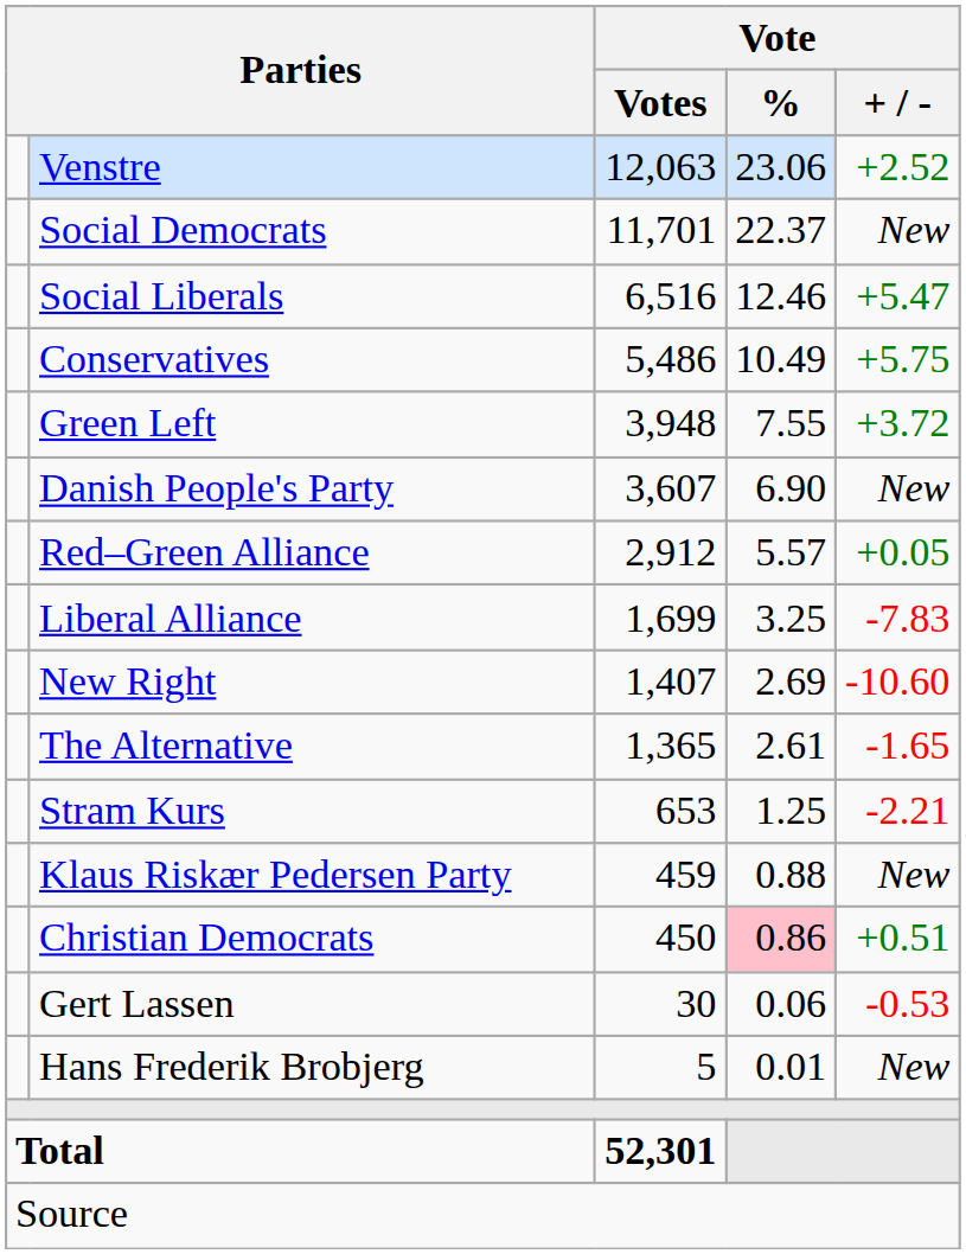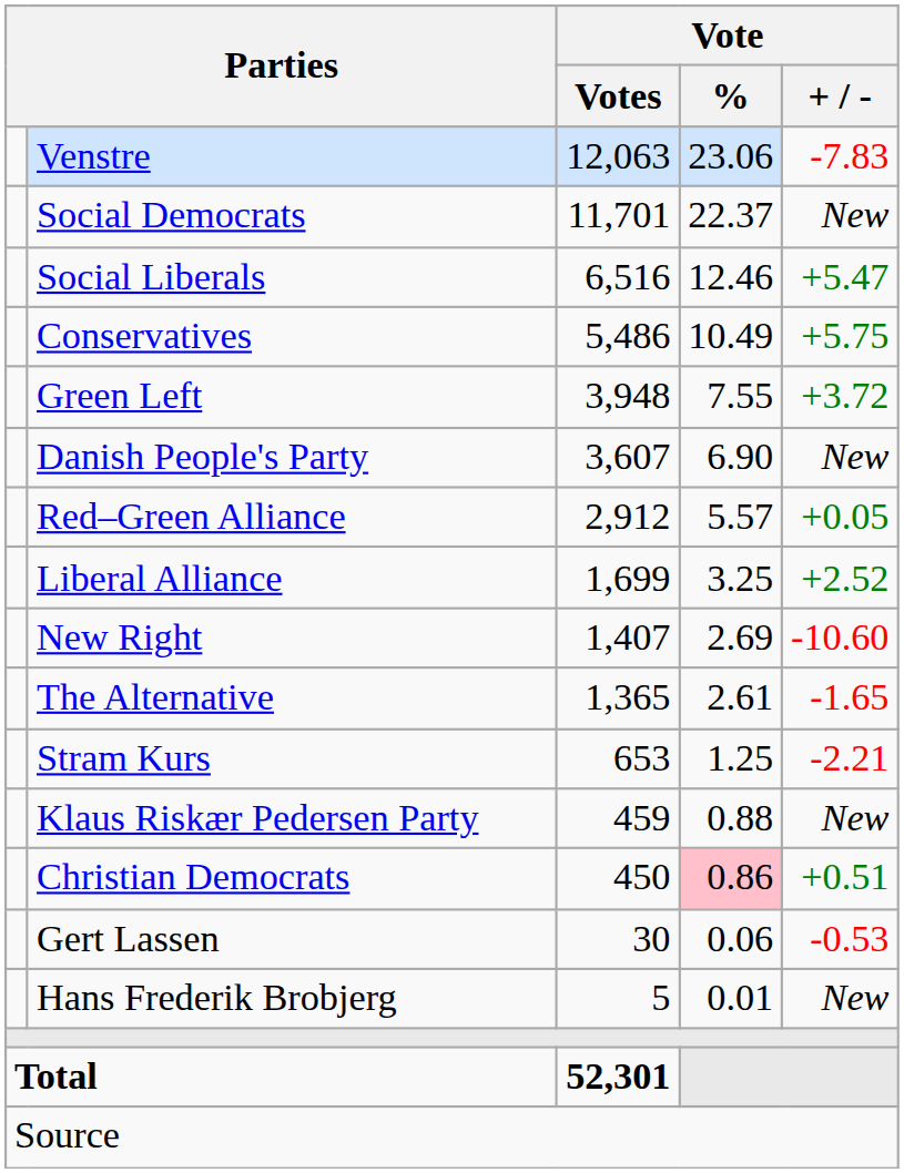Venstre | Vote / + / -: +2.52 -> -7.83
Liberal Alliance | Vote / + / -: -7.83 -> +2.52
